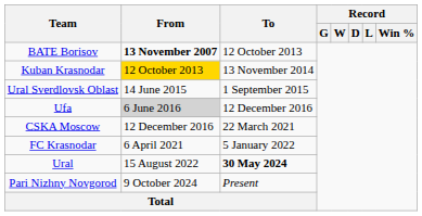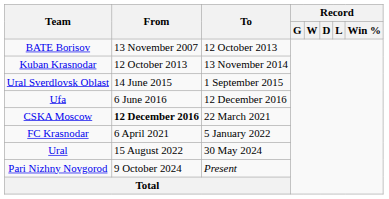BATE Borisov | From: bold -> normal
Kuban Krasnodar | From: gold background -> no background
Ufa | From: lightgrey background -> no background
CSKA Moscow | From: normal -> bold
Ural | To: bold -> normal
